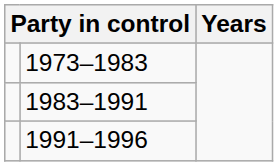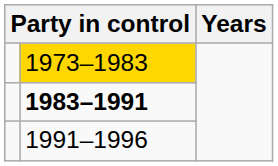1973–1983 | column 2: no background -> gold background
1983–1991 | column 2: normal -> bold
